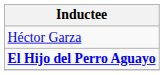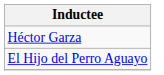row 3 | column 1: bold -> normal
